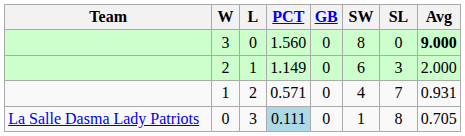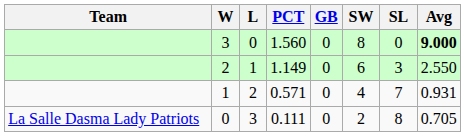row 3 | Avg: 2.000 -> 2.550
row 5 | PCT: lightblue background -> no background
row 5 | SW: 1 -> 2
